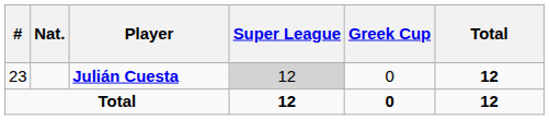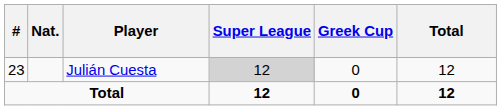23 | Player: bold -> normal
23 | Total: bold -> normal
